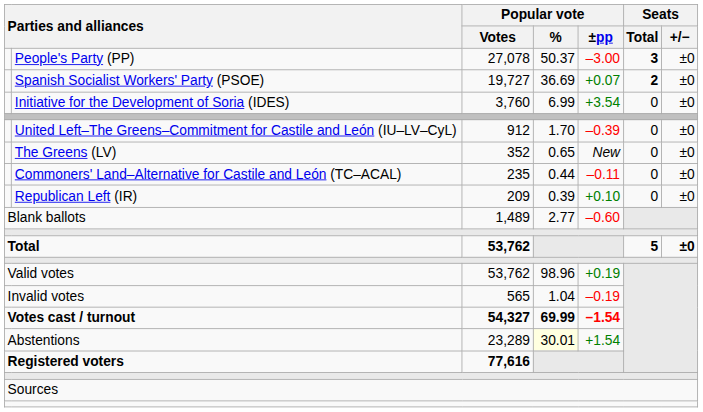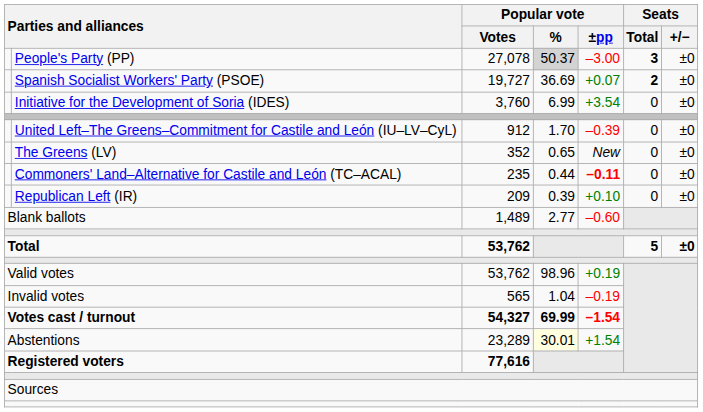People's Party (PP) | Popular vote / %: no background -> lightgrey background
Commoners' Land–Alternative for Castile and León (TC–ACAL) | Popular vote / ±pp: normal -> bold
